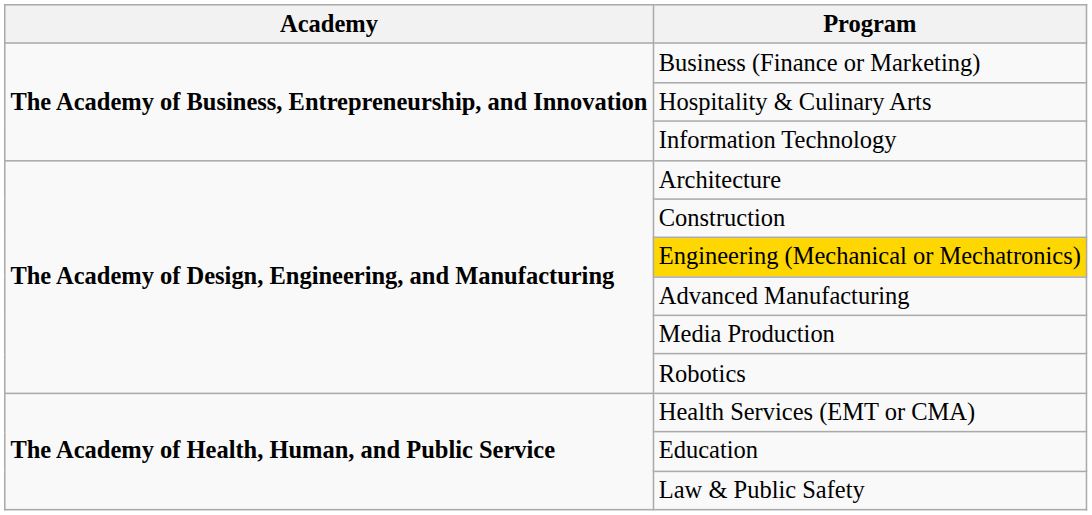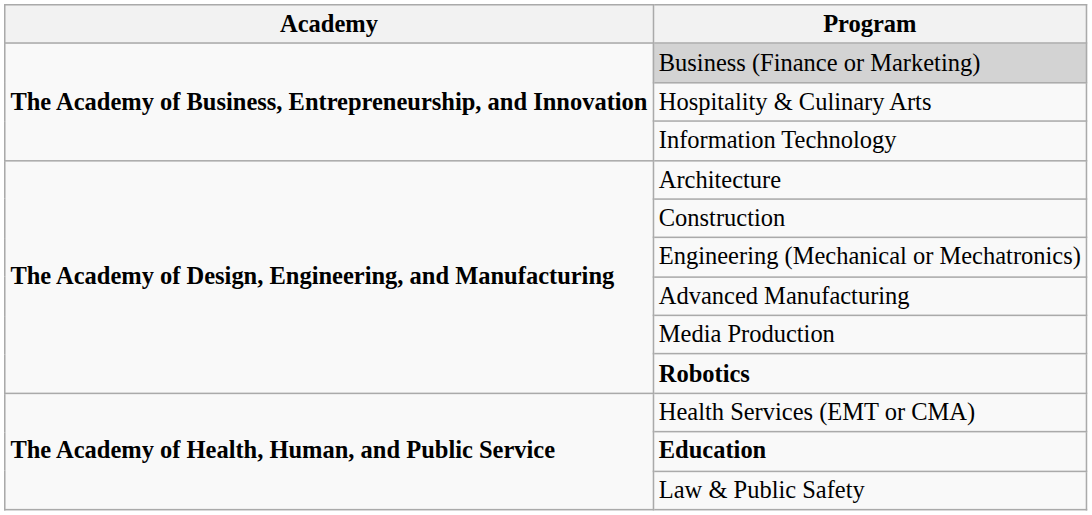Business (Finance or Marketing) | Program: no background -> lightgrey background
Engineering (Mechanical or Mechatronics) | Program: gold background -> no background
Robotics | Program: normal -> bold
Education | Program: normal -> bold
